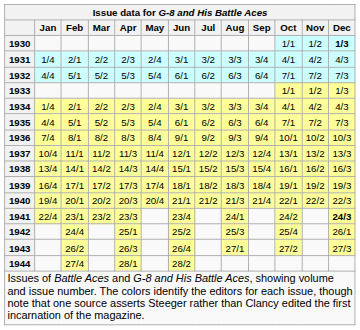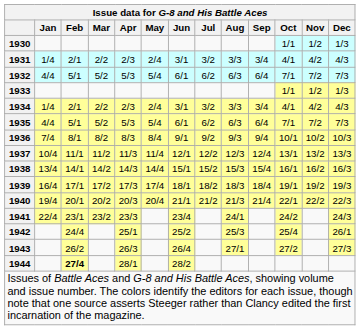1930 | Dec: bold -> normal
1941 | Dec: bold -> normal
1944 | Feb: normal -> bold
